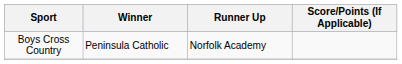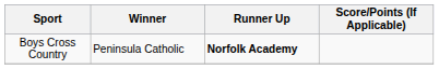Boys Cross Country | Runner Up: normal -> bold
